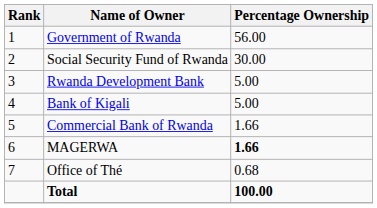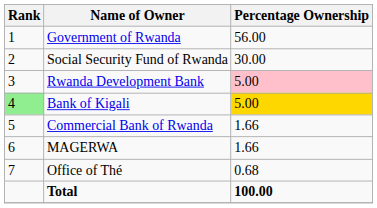Rwanda Development Bank | Percentage Ownership: no background -> pink background
Bank of Kigali | Rank: no background -> lightgreen background
Bank of Kigali | Percentage Ownership: no background -> gold background
MAGERWA | Percentage Ownership: bold -> normal
